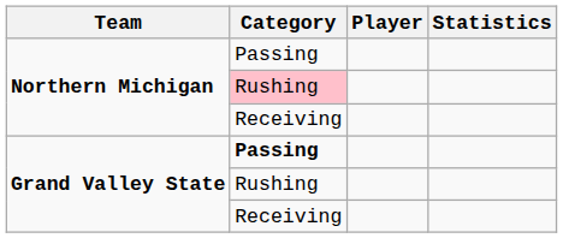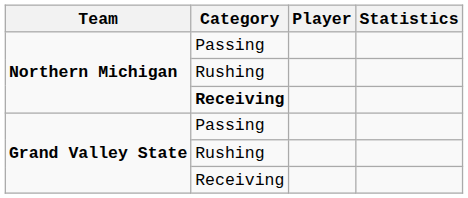Northern Michigan / Rushing | Category: pink background -> no background
Northern Michigan / Receiving | Category: normal -> bold
Grand Valley State / Passing | Category: bold -> normal
